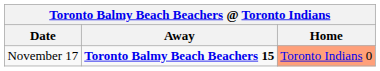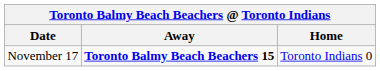November 17 | Home: lightsalmon background -> no background
